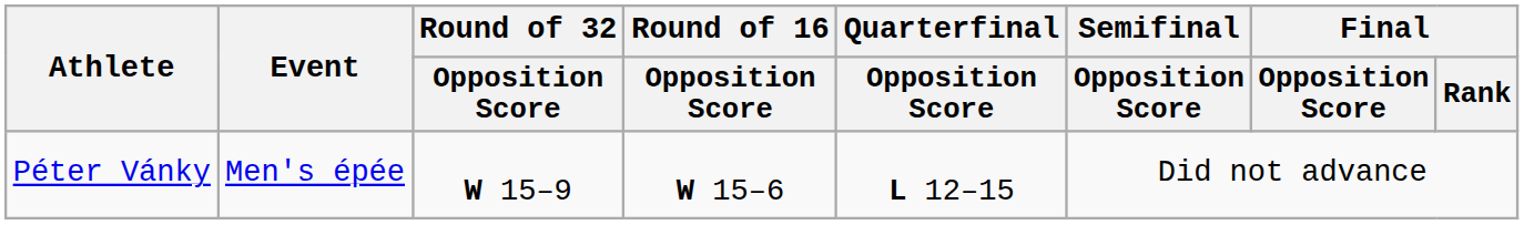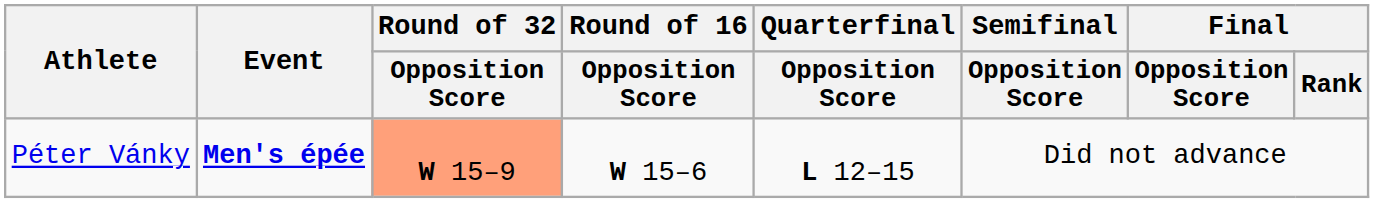Péter Vánky | Event: normal -> bold
Péter Vánky | Round of 32 / Opposition Score: no background -> lightsalmon background
